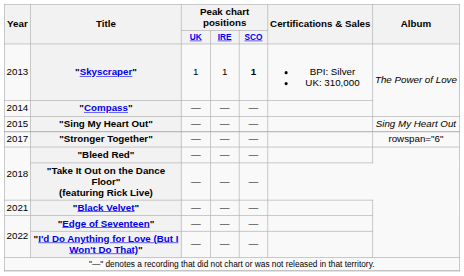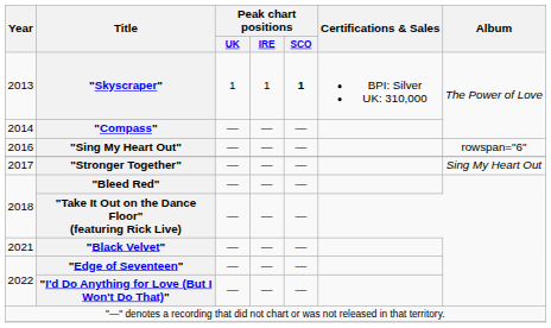"Sing My Heart Out" | Year: 2015 -> 2016
"Sing My Heart Out" | Album: Sing My Heart Out -> rowspan="6"
"Stronger Together" | Album: rowspan="6" -> Sing My Heart Out
